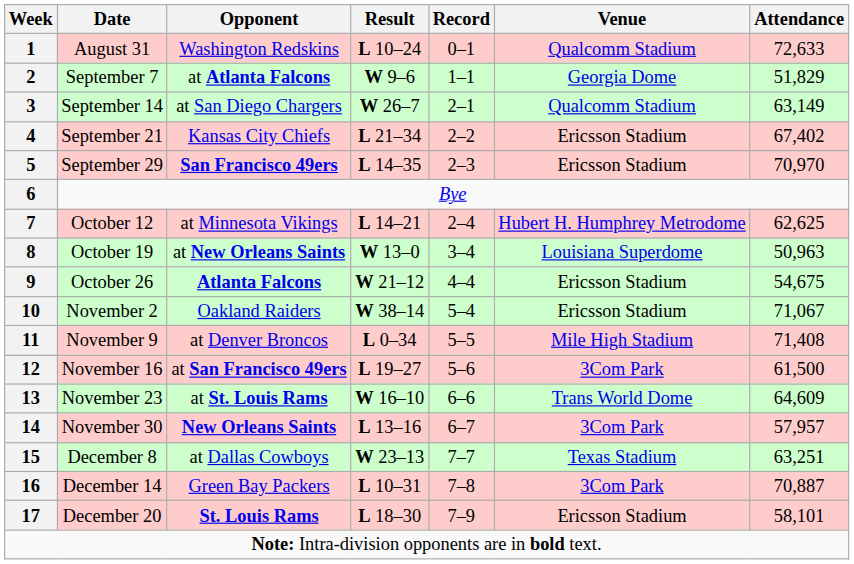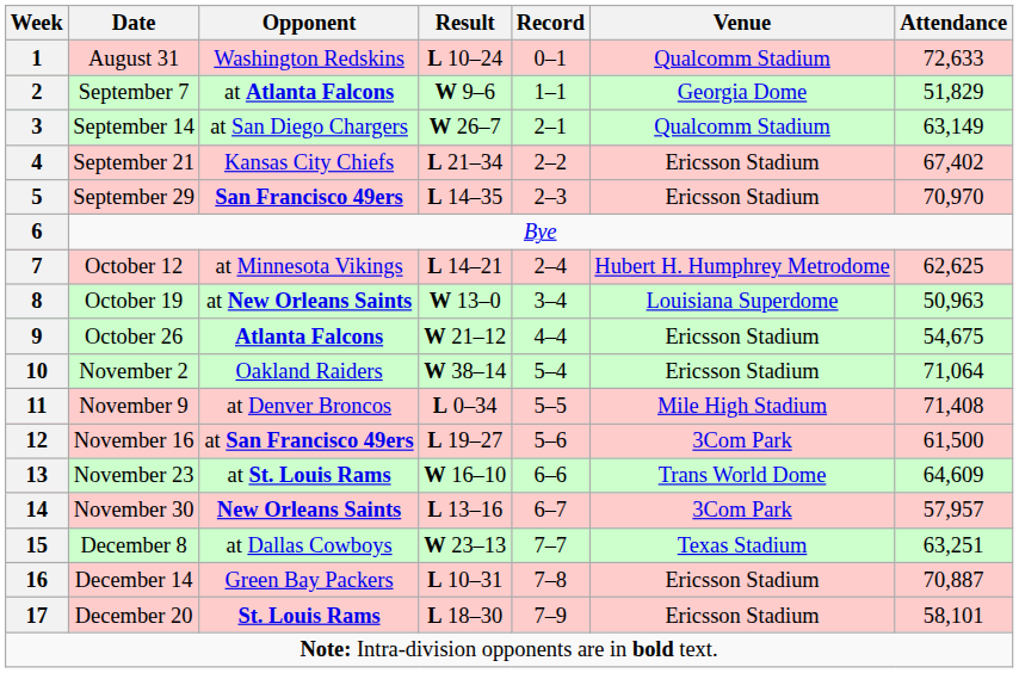10 | Attendance: 71,067 -> 71,064
16 | Venue: 3Com Park -> Ericsson Stadium
